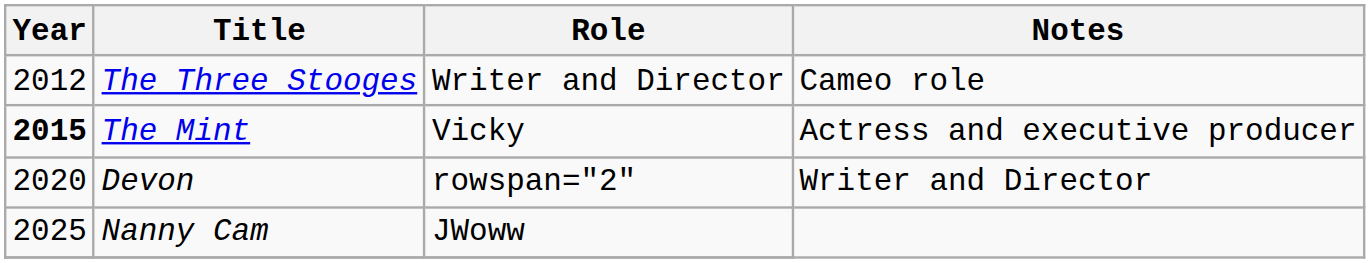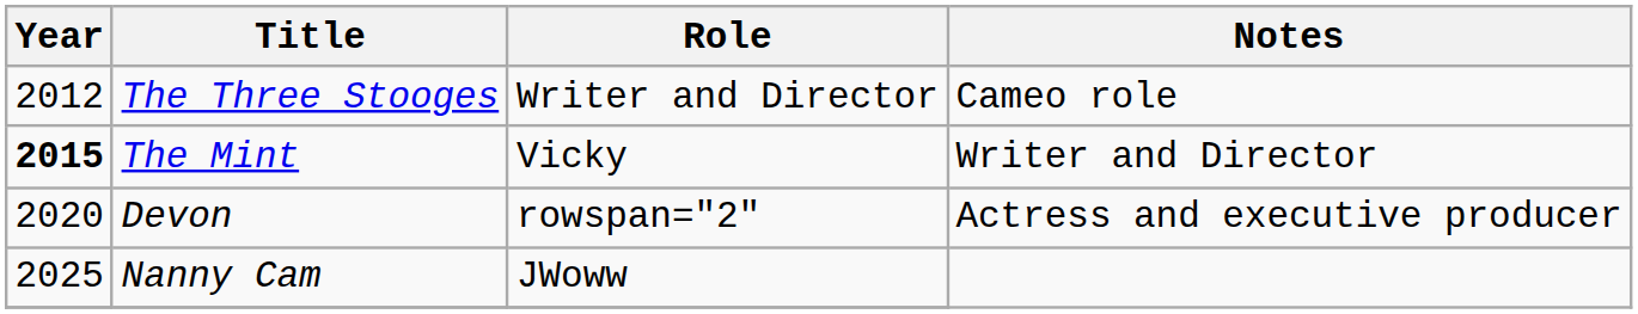The Mint | Notes: Actress and executive producer -> Writer and Director
Devon | Notes: Writer and Director -> Actress and executive producer
